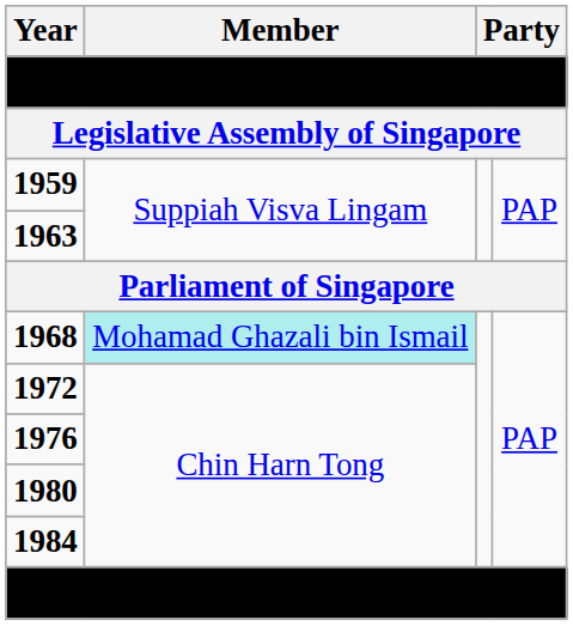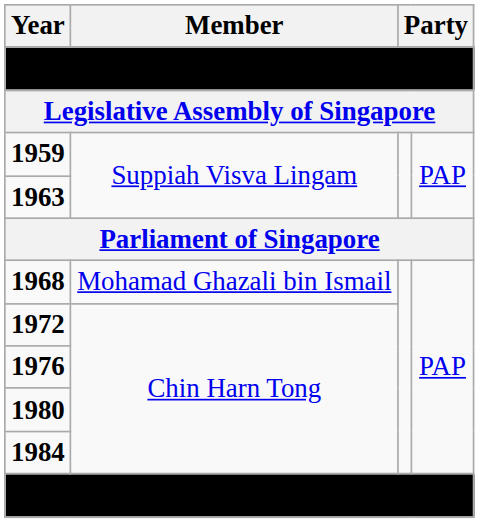1968 | Member: paleturquoise background -> no background
